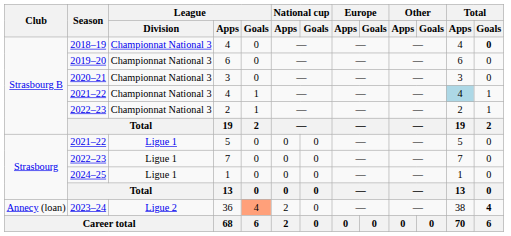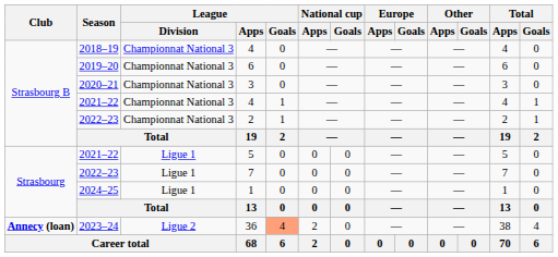2018–19 / 4 | Total / Goals: bold -> normal
2021–22 / 4 | Total / Apps: lightblue background -> no background
36 | Club: normal -> bold
36 | Total / Goals: bold -> normal
